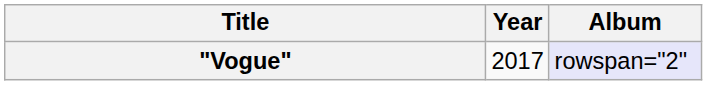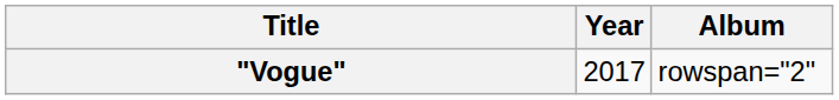"Vogue" | Album: lavender background -> no background
